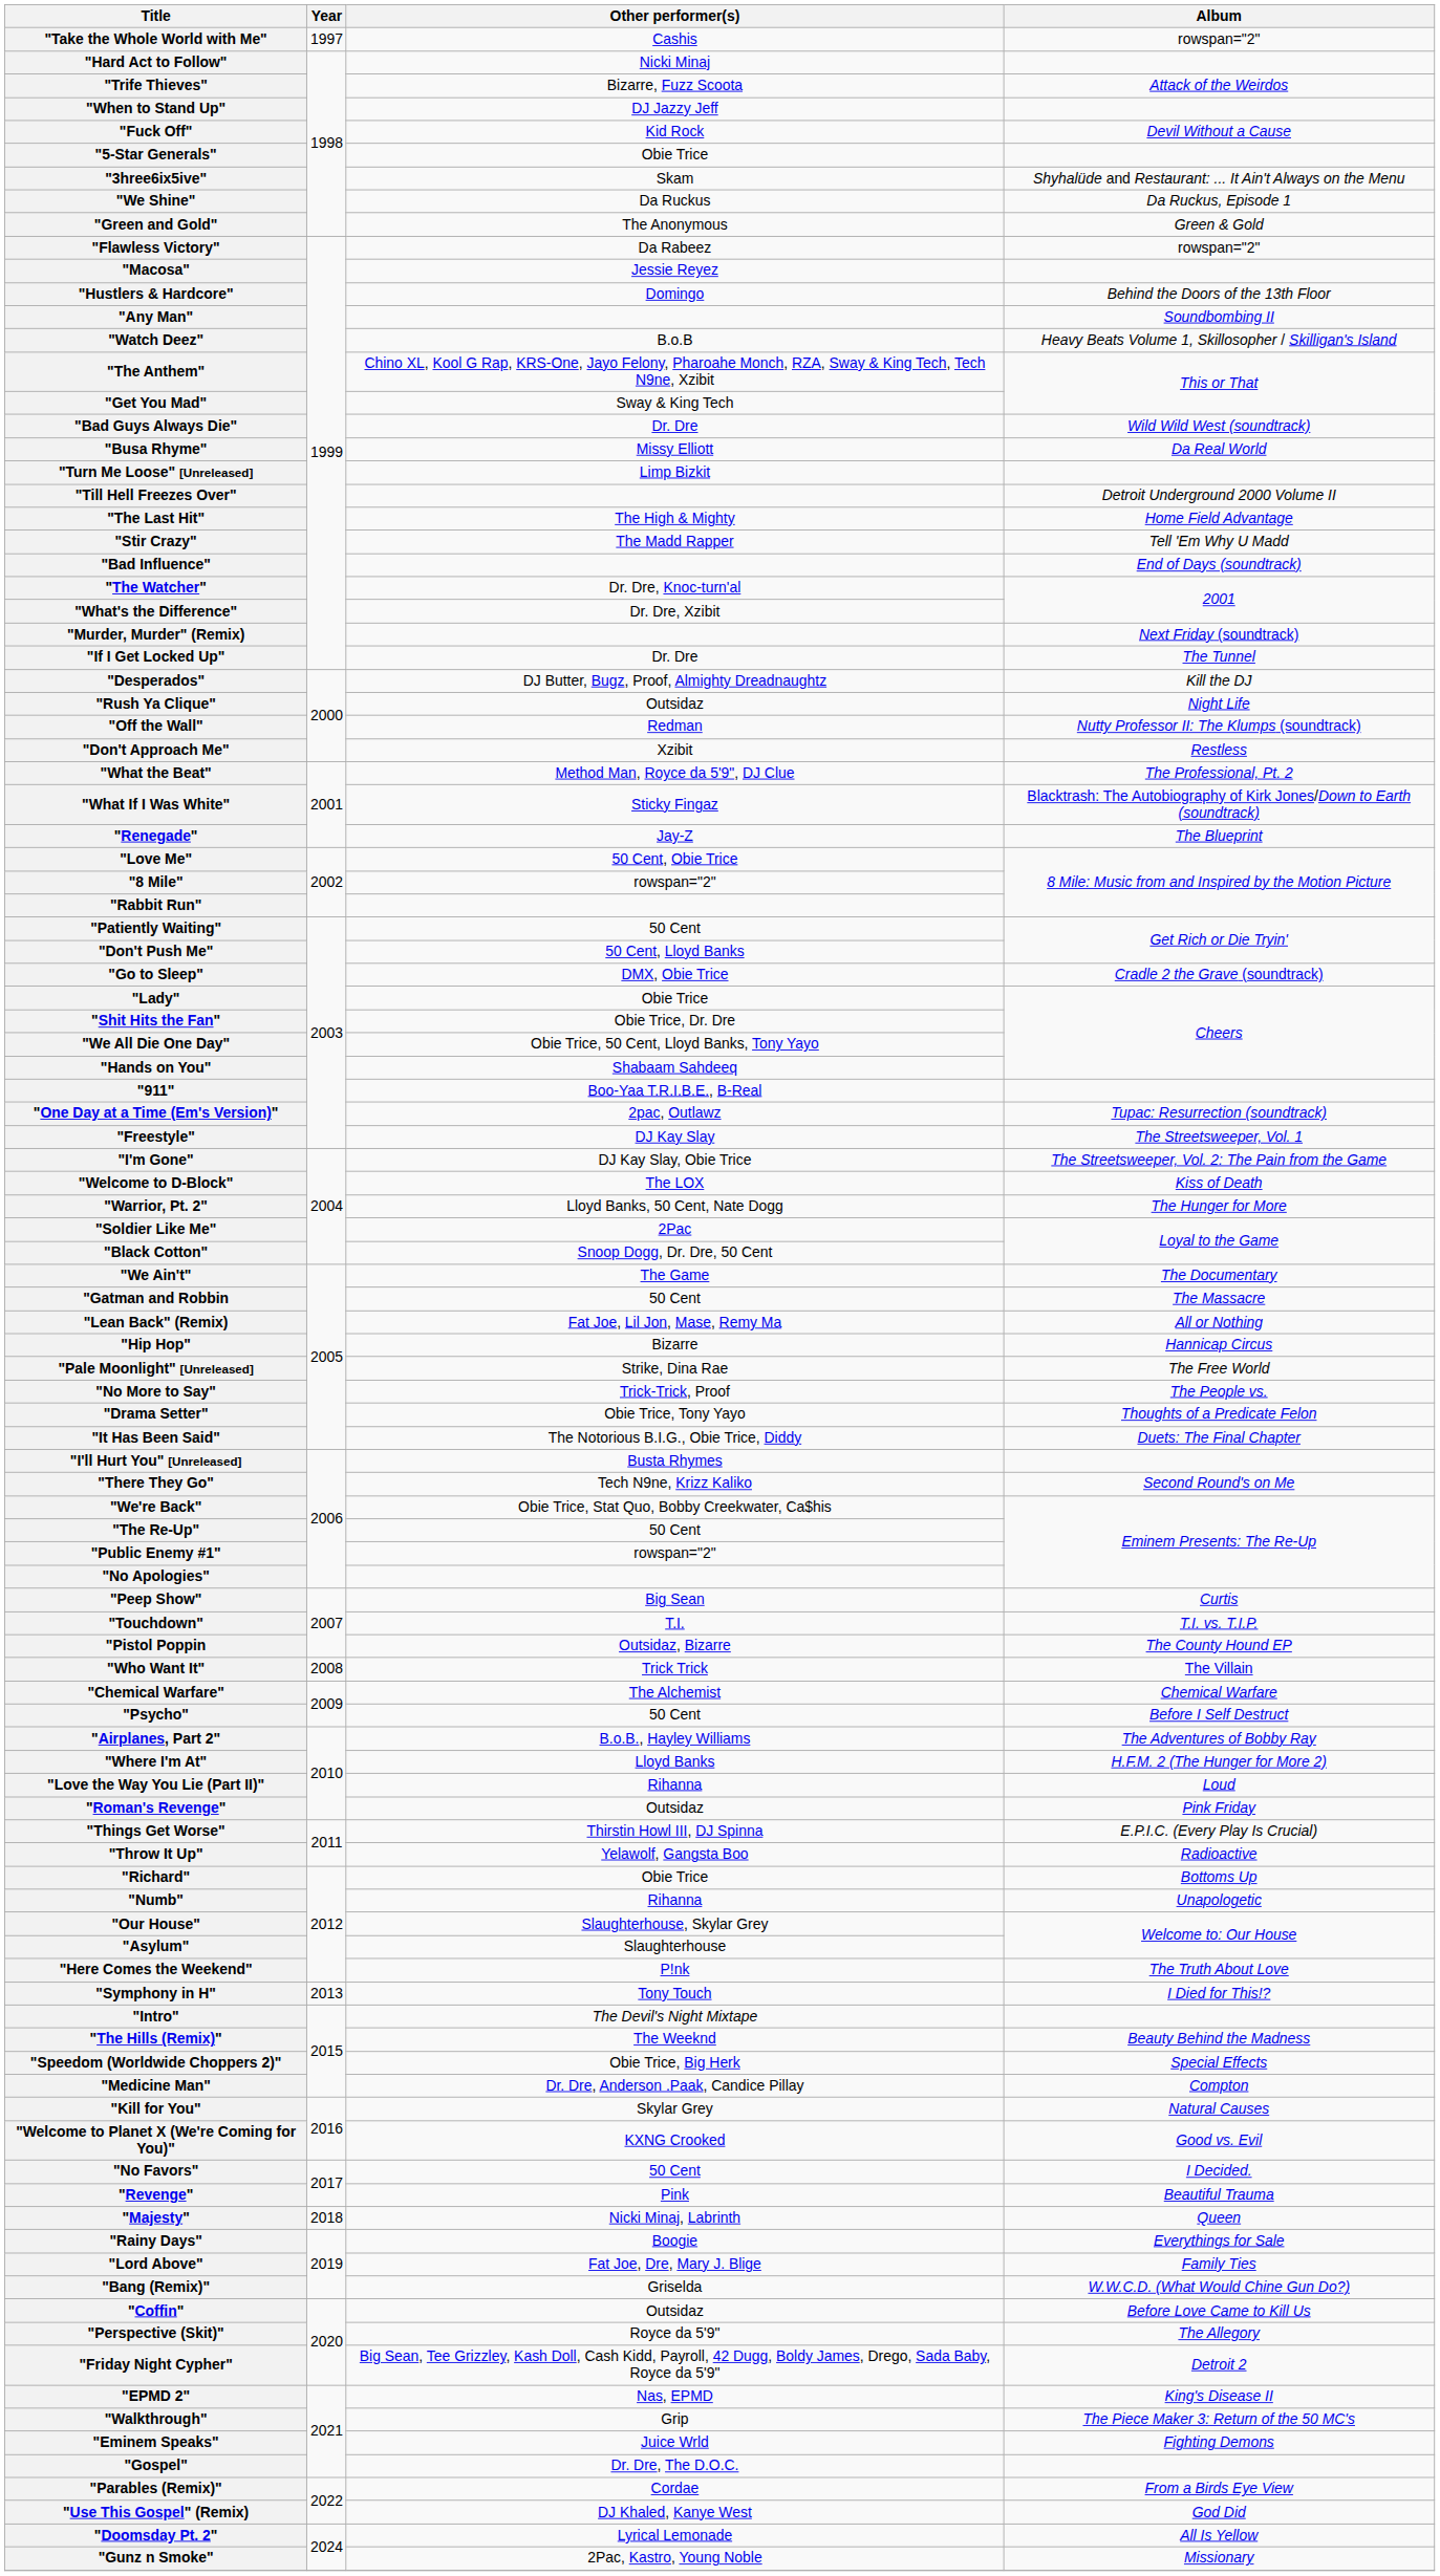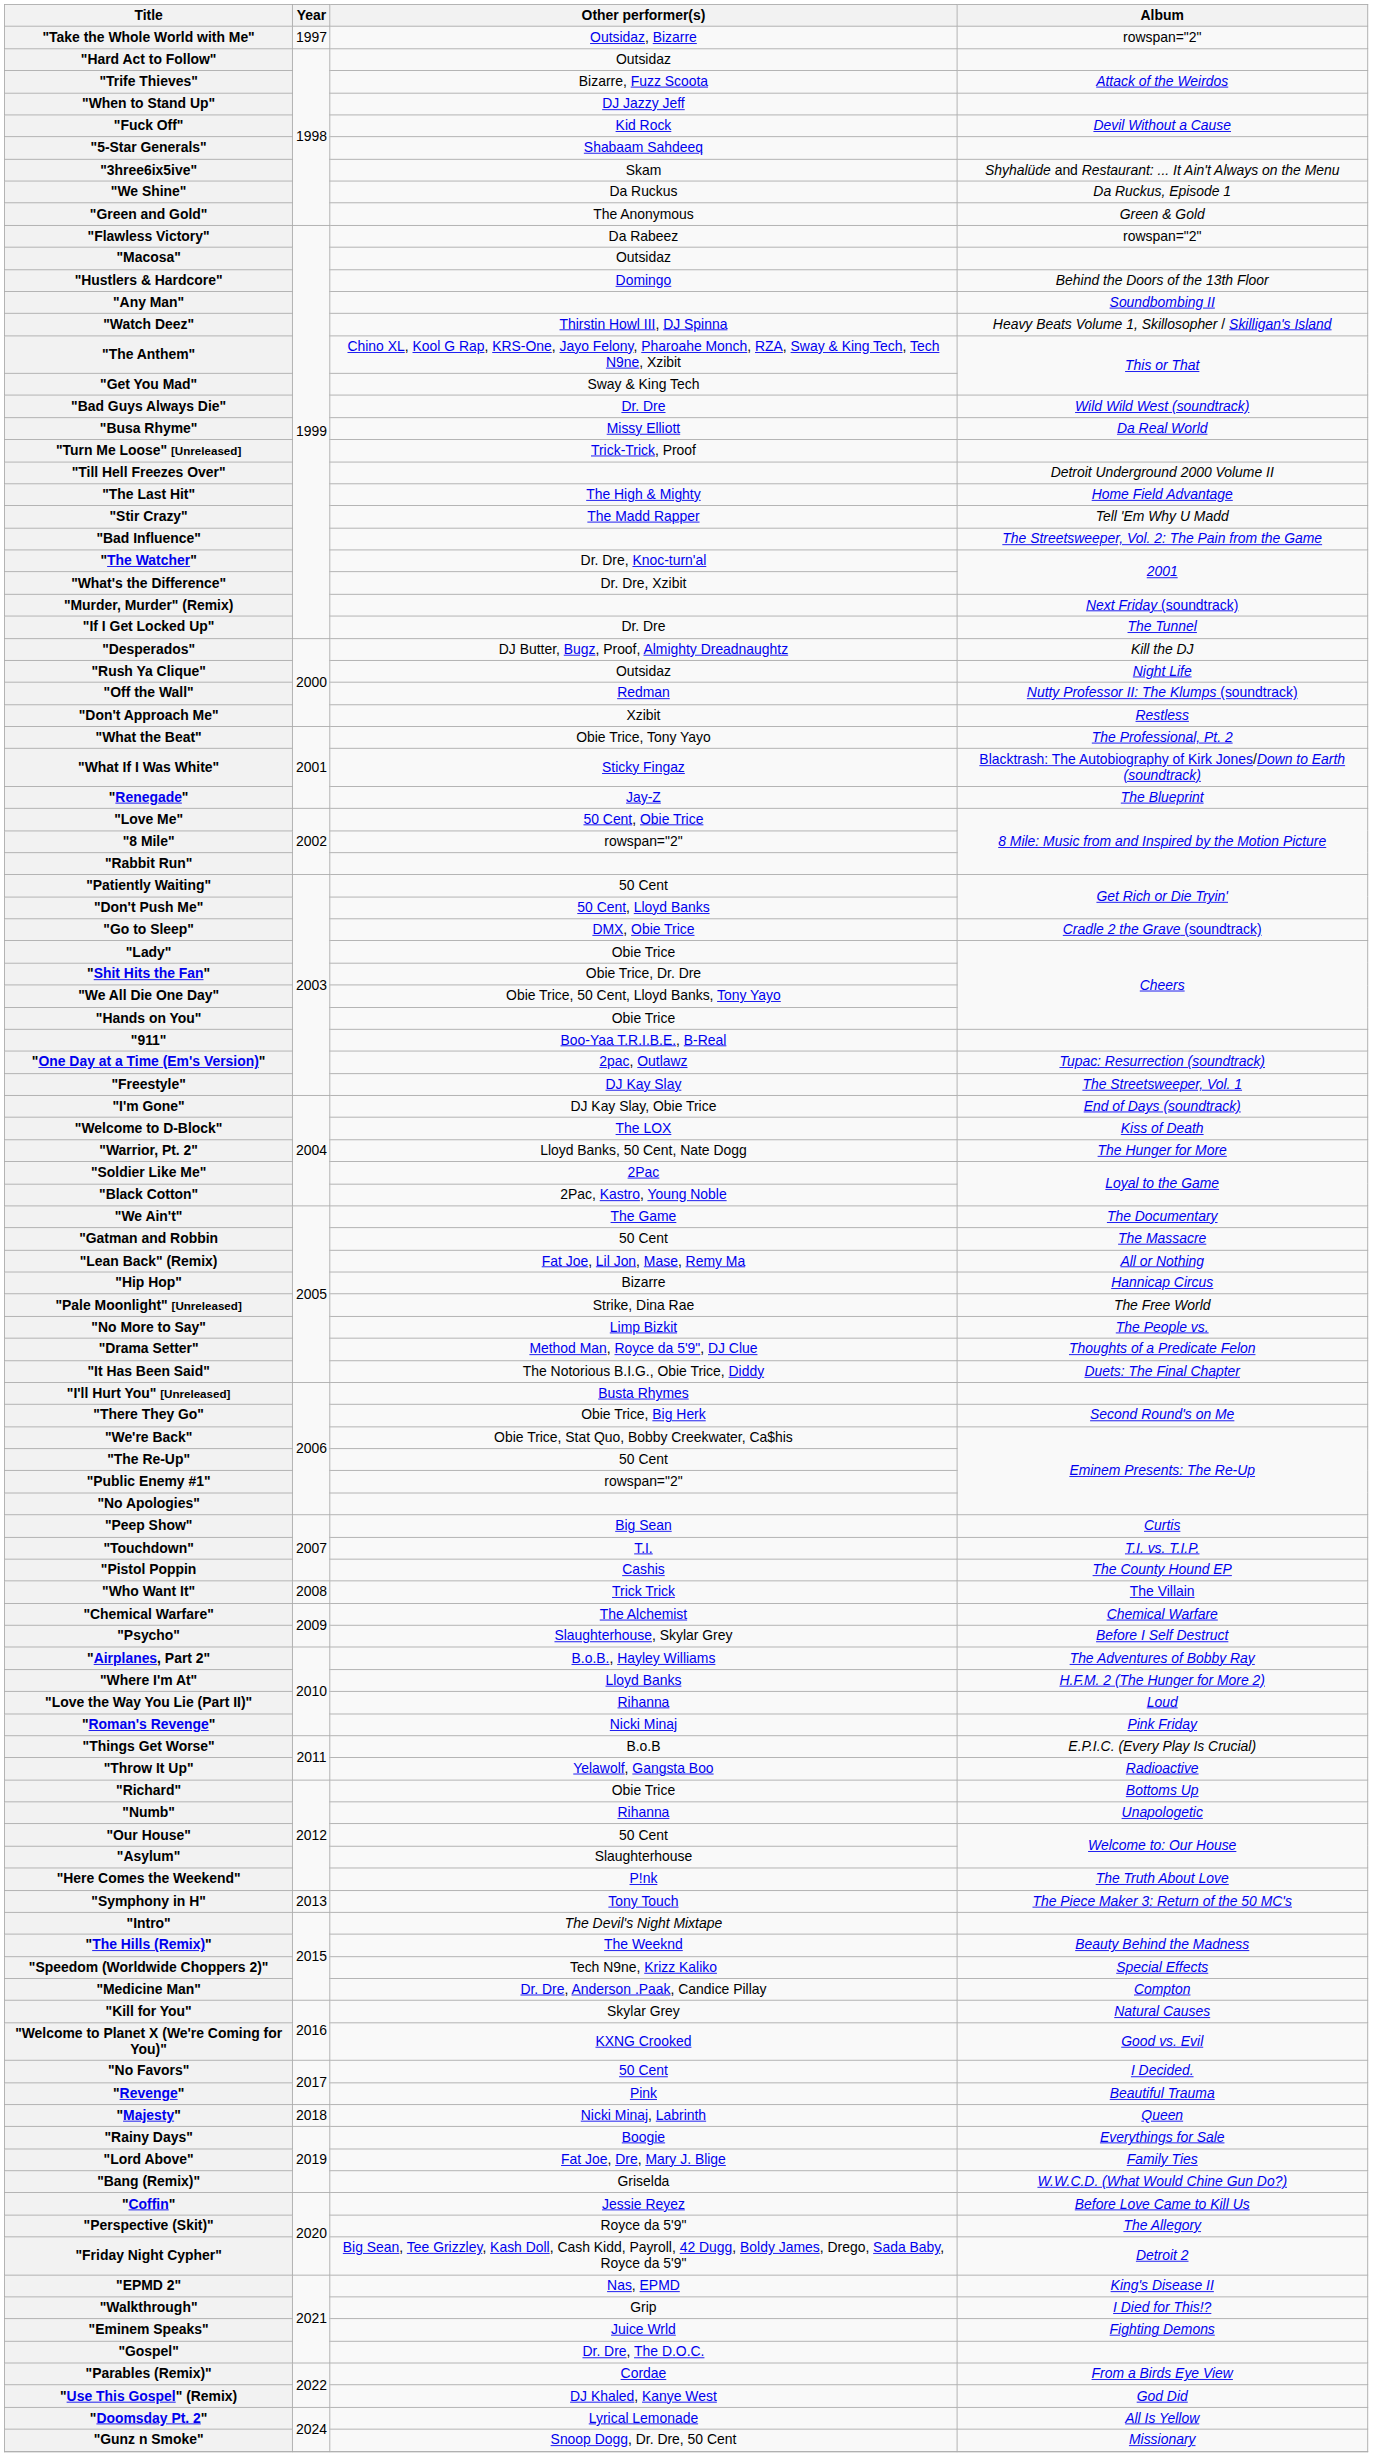"Take the Whole World with Me" | Other performer(s): Cashis -> Outsidaz, Bizarre
"Hard Act to Follow" | Other performer(s): Nicki Minaj -> Outsidaz
"5-Star Generals" | Other performer(s): Obie Trice -> Shabaam Sahdeeq
"Macosa" | Other performer(s): Jessie Reyez -> Outsidaz
"Watch Deez" | Other performer(s): B.o.B -> Thirstin Howl III, DJ Spinna
"Turn Me Loose" [Unreleased] | Other performer(s): Limp Bizkit -> Trick-Trick, Proof
"Bad Influence" | Album: End of Days (soundtrack) -> The Streetsweeper, Vol. 2: The Pain from the Game
"What the Beat" | Other performer(s): Method Man, Royce da 5'9", DJ Clue -> Obie Trice, Tony Yayo
"Hands on You" | Other performer(s): Shabaam Sahdeeq -> Obie Trice
"I'm Gone" | Album: The Streetsweeper, Vol. 2: The Pain from the Game -> End of Days (soundtrack)
"Black Cotton" | Other performer(s): Snoop Dogg, Dr. Dre, 50 Cent -> 2Pac, Kastro, Young Noble
"No More to Say" | Other performer(s): Trick-Trick, Proof -> Limp Bizkit
"Drama Setter" | Other performer(s): Obie Trice, Tony Yayo -> Method Man, Royce da 5'9", DJ Clue
"There They Go" | Other performer(s): Tech N9ne, Krizz Kaliko -> Obie Trice, Big Herk
"Pistol Poppin | Other performer(s): Outsidaz, Bizarre -> Cashis
"Psycho" | Other performer(s): 50 Cent -> Slaughterhouse, Skylar Grey
"Roman's Revenge" | Other performer(s): Outsidaz -> Nicki Minaj
"Things Get Worse" | Other performer(s): Thirstin Howl III, DJ Spinna -> B.o.B
"Our House" | Other performer(s): Slaughterhouse, Skylar Grey -> 50 Cent
"Symphony in H" | Album: I Died for This!? -> The Piece Maker 3: Return of the 50 MC's
"Speedom (Worldwide Choppers 2)" | Other performer(s): Obie Trice, Big Herk -> Tech N9ne, Krizz Kaliko
"Coffin" | Other performer(s): Outsidaz -> Jessie Reyez
"Walkthrough" | Album: The Piece Maker 3: Return of the 50 MC's -> I Died for This!?
"Gunz n Smoke" | Other performer(s): 2Pac, Kastro, Young Noble -> Snoop Dogg, Dr. Dre, 50 Cent
